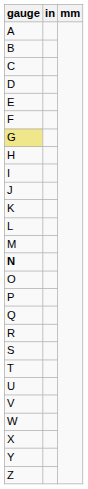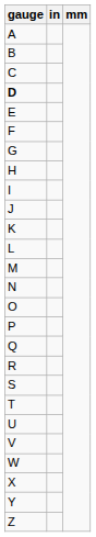D | gauge: normal -> bold
G | gauge: khaki background -> no background
N | gauge: bold -> normal
